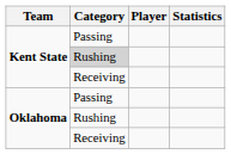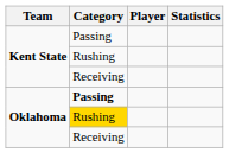Kent State / Rushing | Category: lightgrey background -> no background
Oklahoma / Passing | Category: normal -> bold
Oklahoma / Rushing | Category: no background -> gold background
